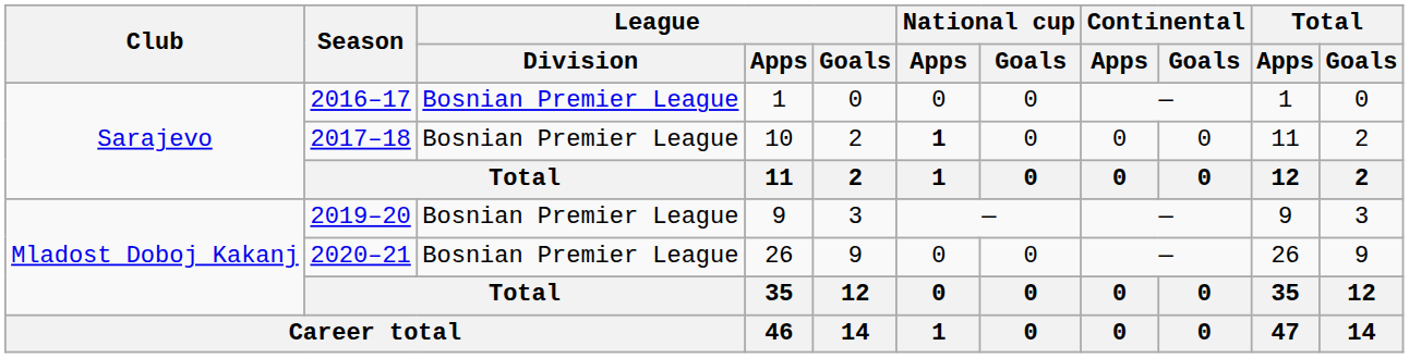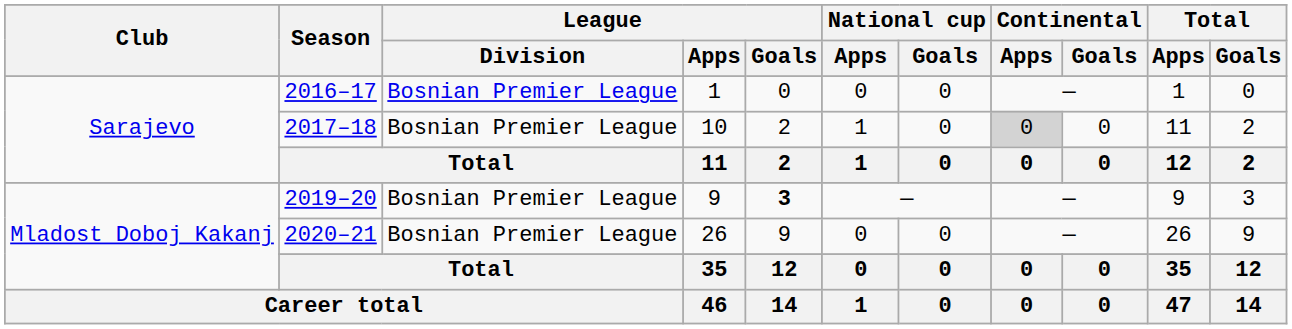2017–18 | National cup / Apps: bold -> normal
2017–18 | Continental / Apps: no background -> lightgrey background
2019–20 | League / Goals: normal -> bold
